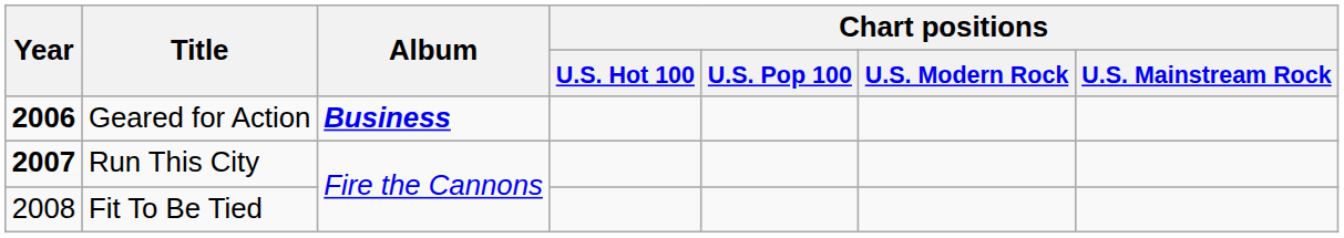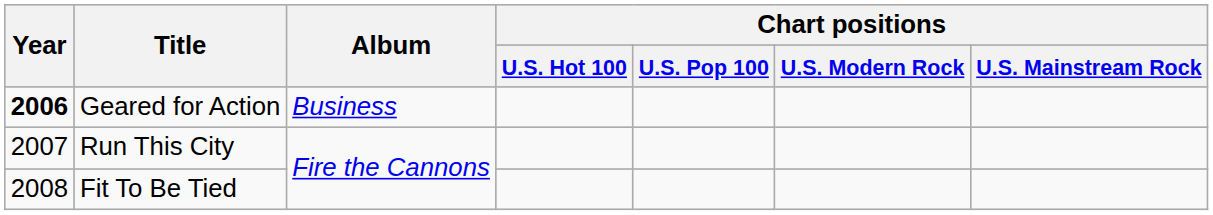Geared for Action | Album: bold -> normal
Run This City | Year: bold -> normal
